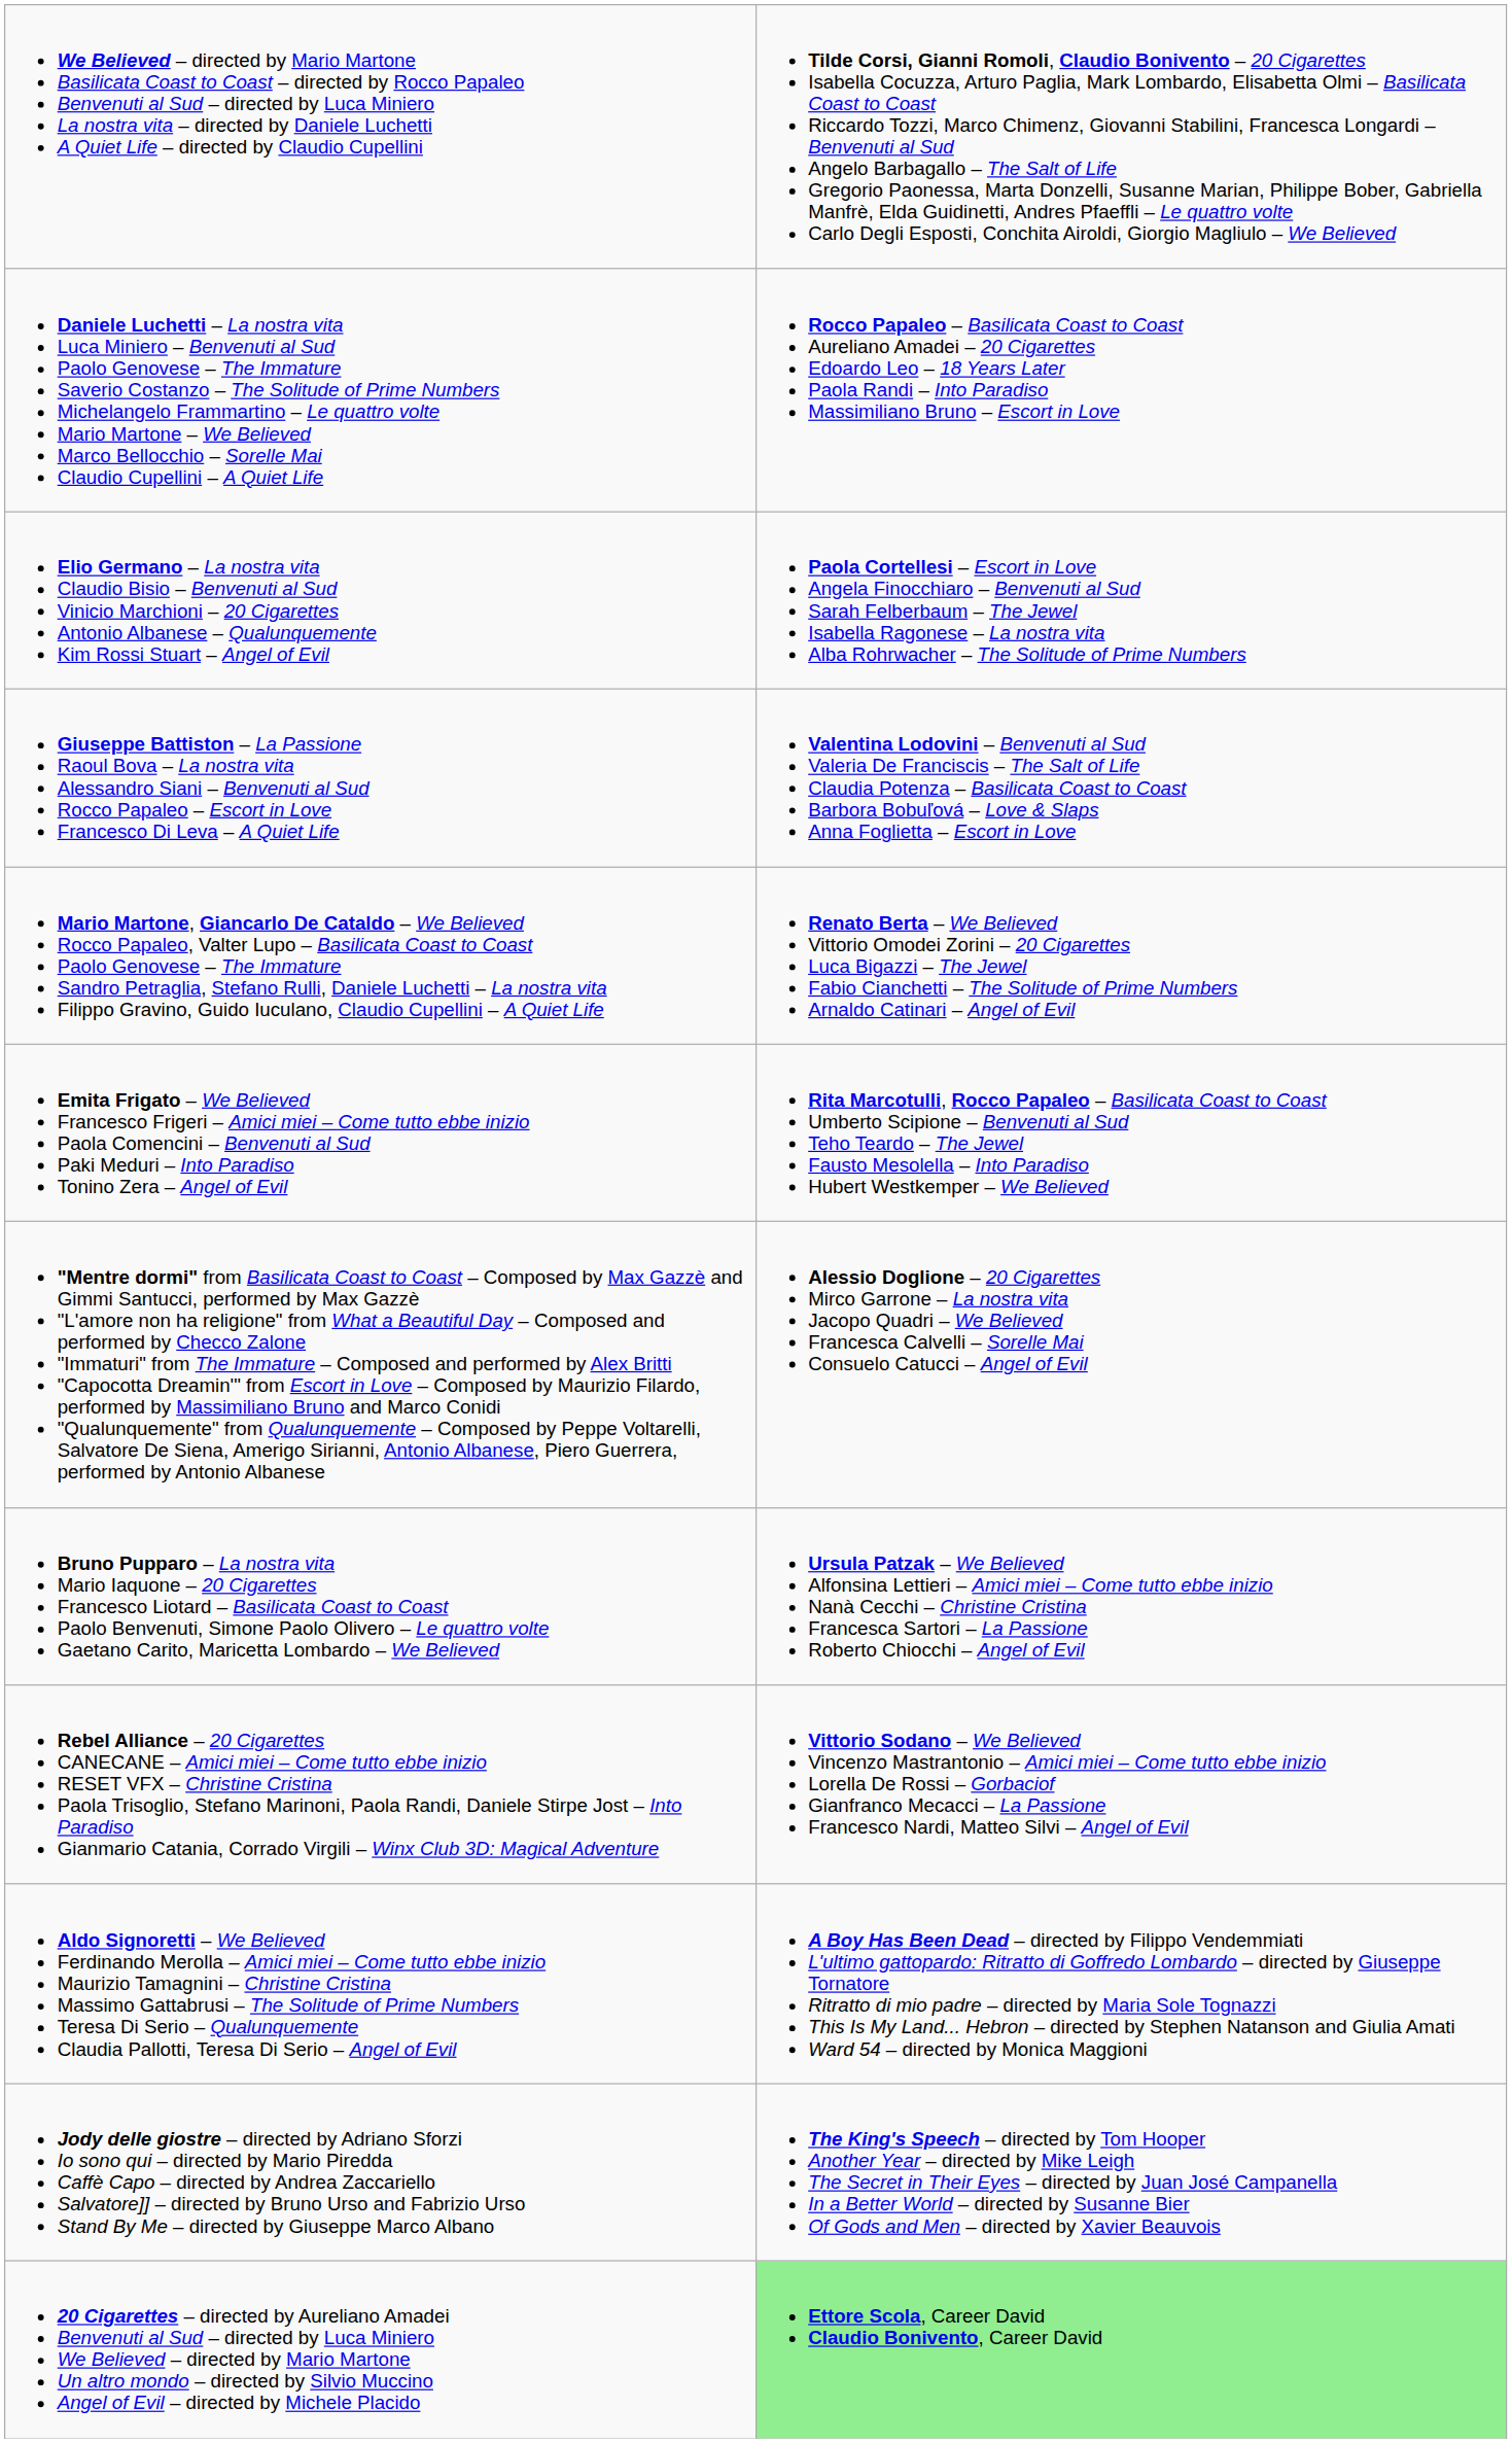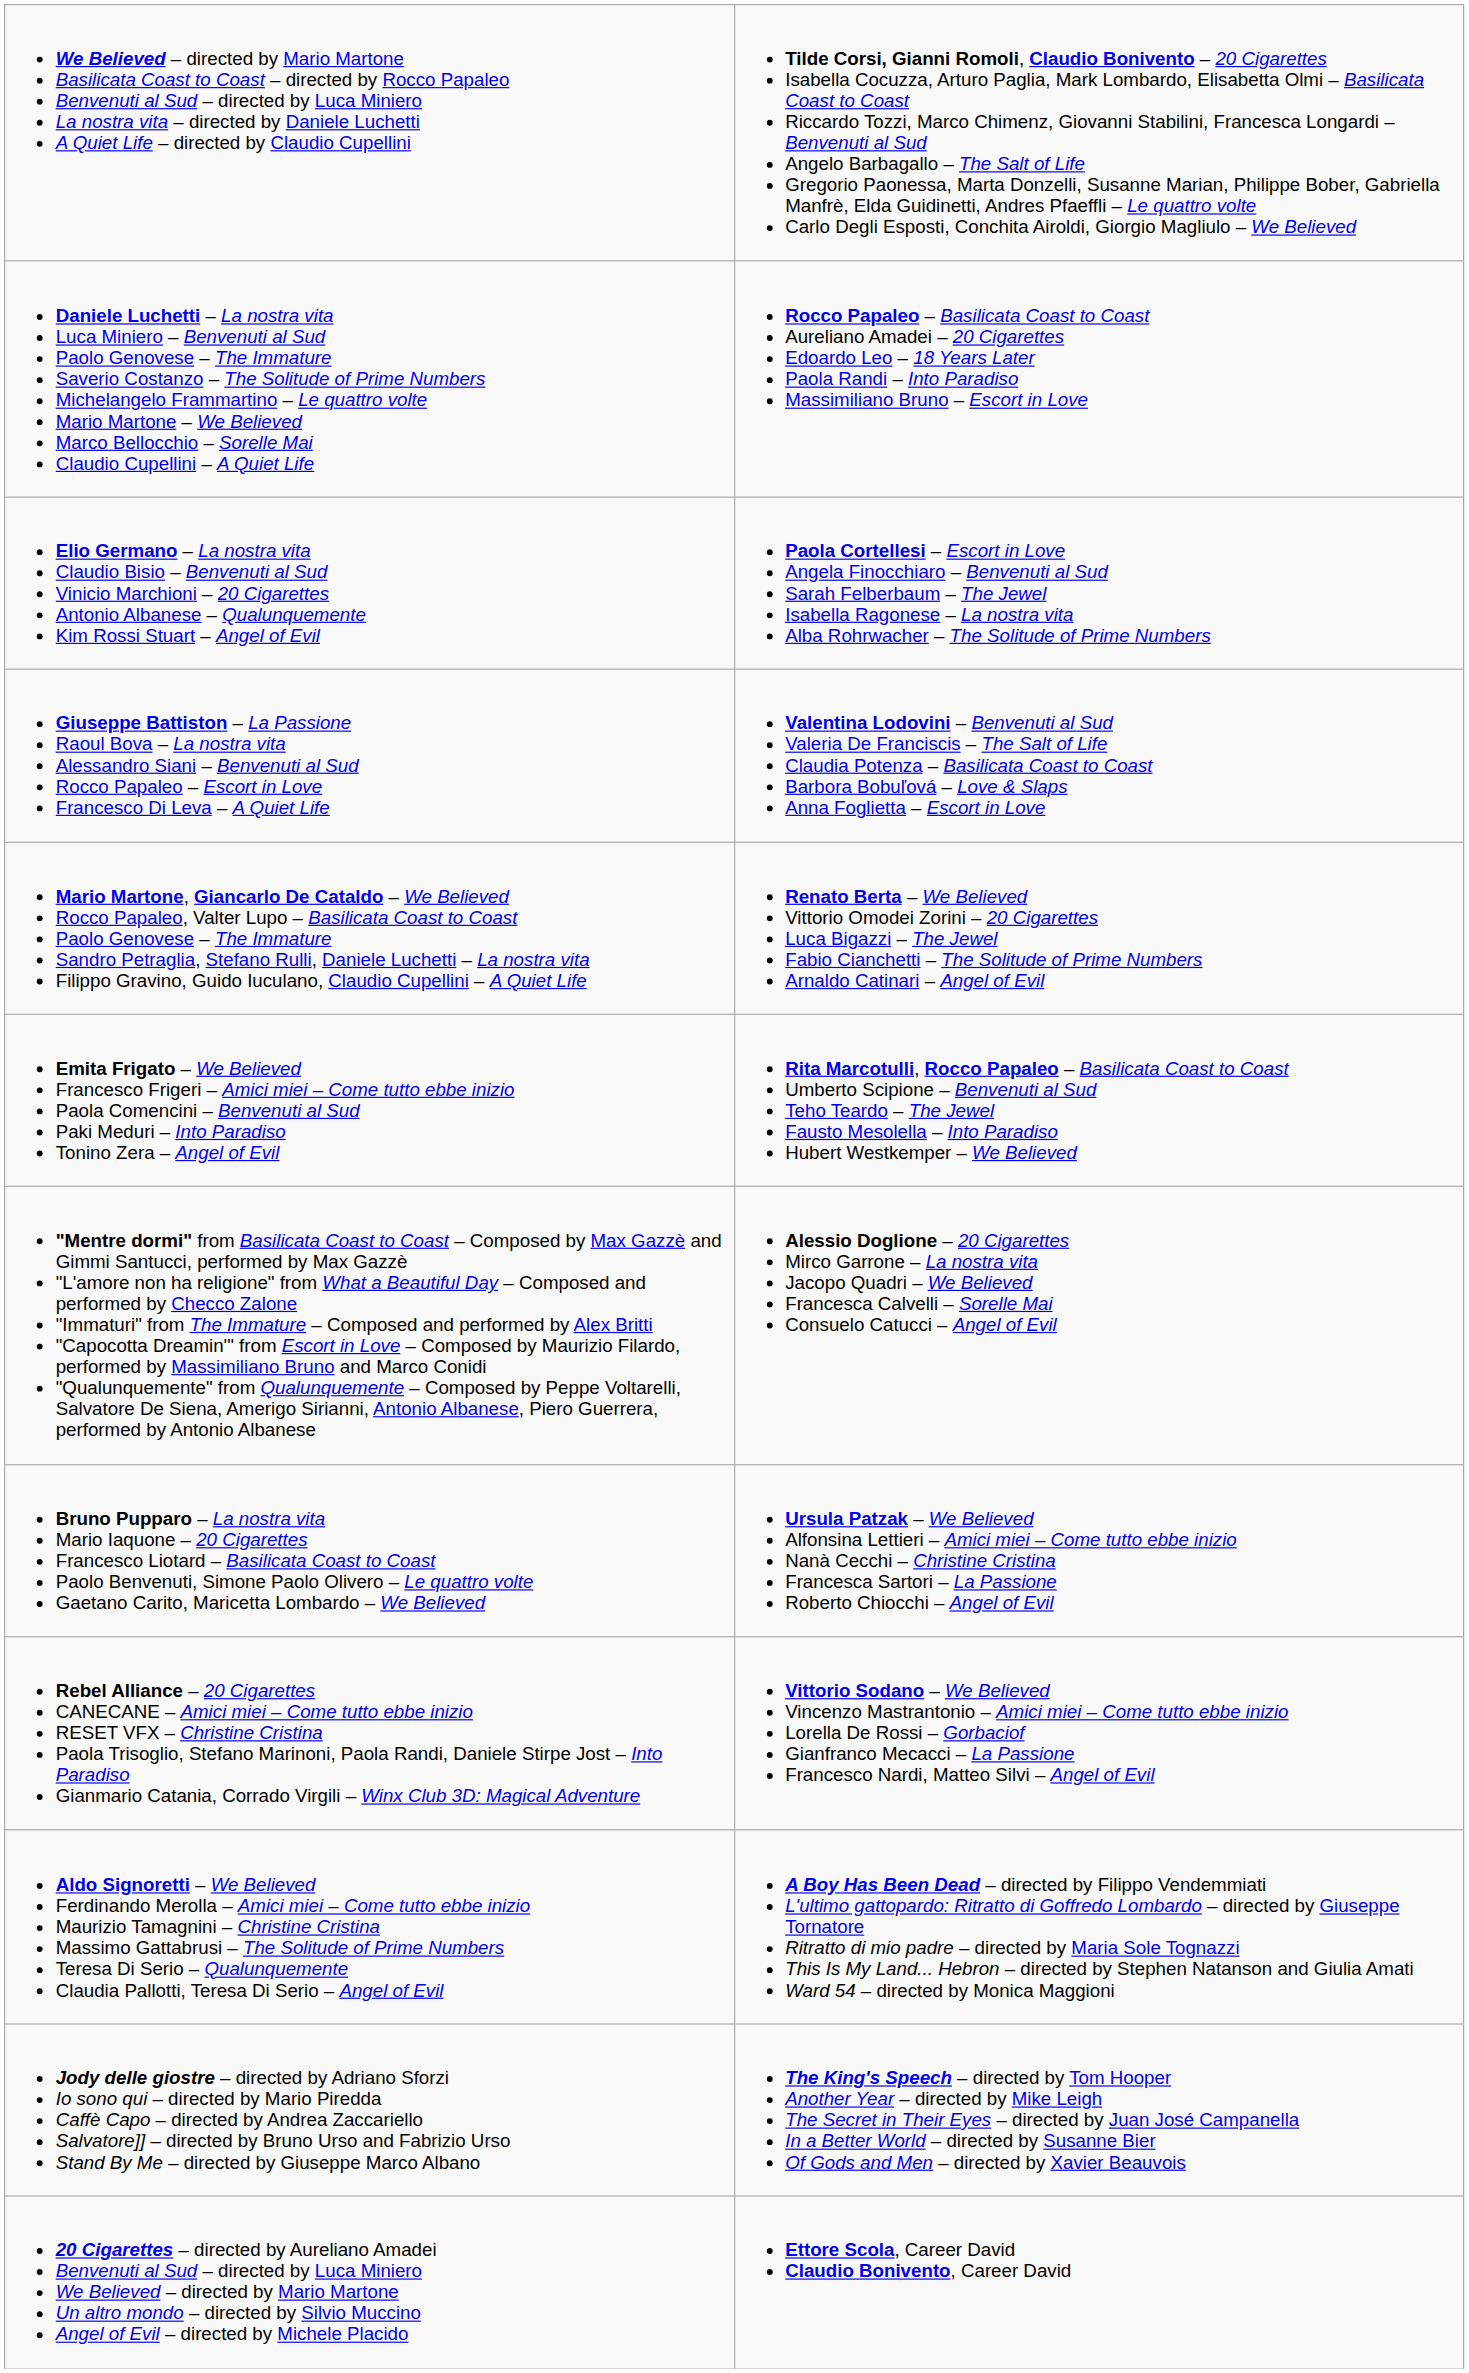row 12 | column 2: lightgreen background -> no background
